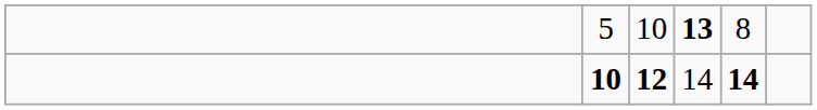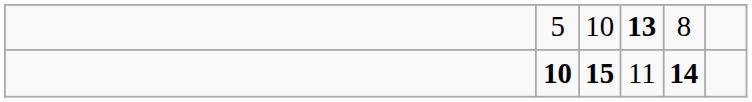row 2 | column 3: 12 -> 15
row 2 | column 4: 14 -> 11
